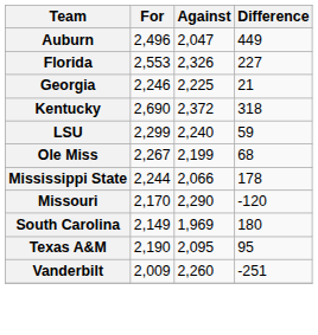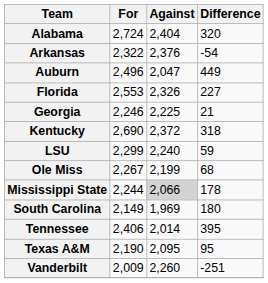+ row: Alabama | 2,724 | 2,404 | 320
+ row: Arkansas | 2,322 | 2,376 | -54
Mississippi State | Against: no background -> lightgrey background
- row: Missouri | 2,170 | 2,290 | -120
+ row: Tennessee | 2,406 | 2,014 | 395
